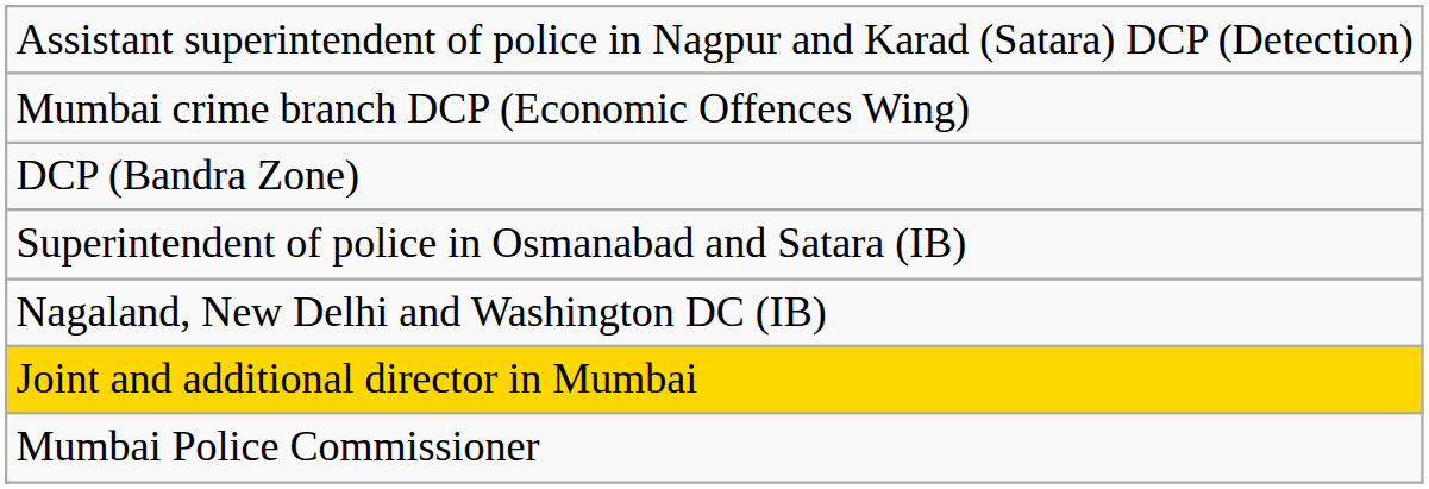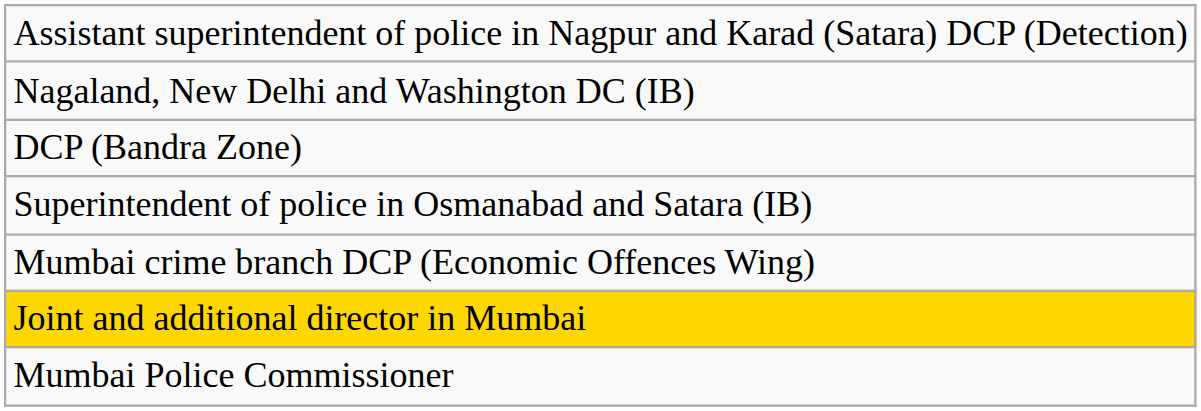row 2 | column 1: Mumbai crime branch DCP (Economic Offences Wing) -> Nagaland, New Delhi and Washington DC (IB)
row 5 | column 1: Nagaland, New Delhi and Washington DC (IB) -> Mumbai crime branch DCP (Economic Offences Wing)
